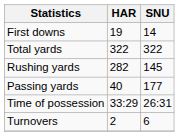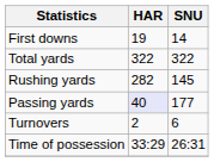Passing yards | HAR: no background -> lavender background
rows swapped: Turnovers <-> Time of possession
